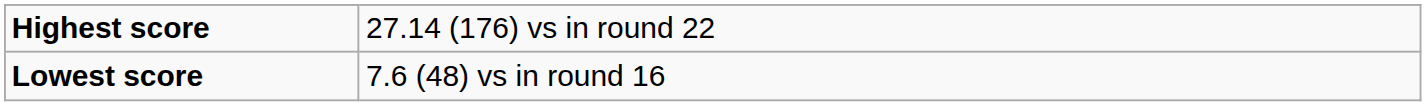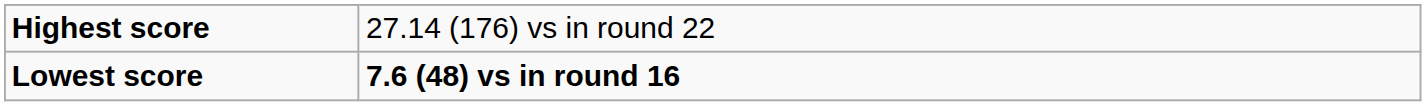Lowest score | column 2: normal -> bold
